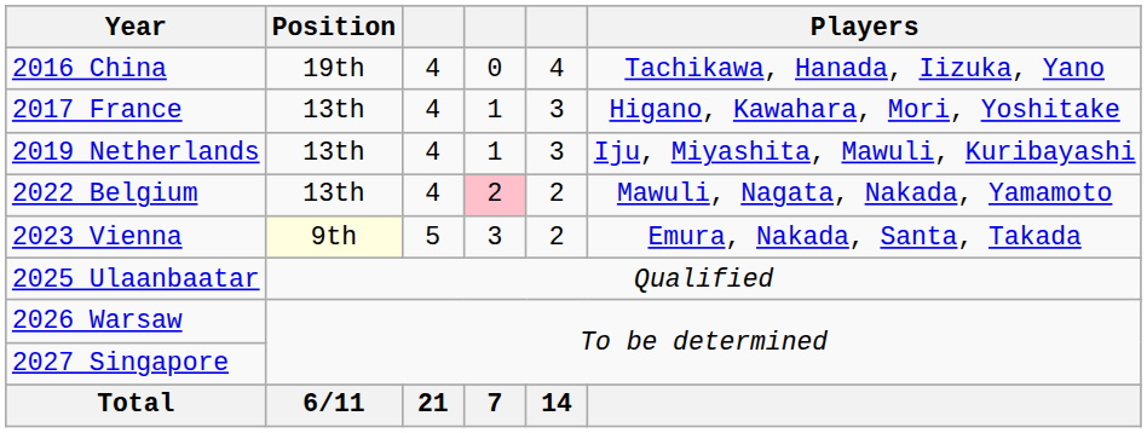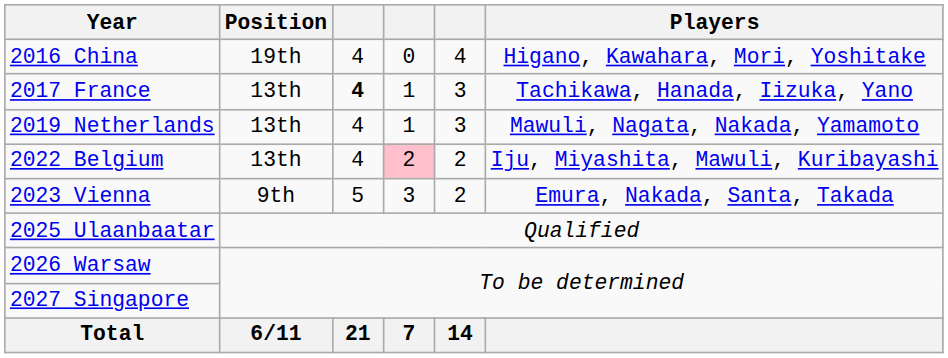2016 China | Players: Tachikawa, Hanada, Iizuka, Yano -> Higano, Kawahara, Mori, Yoshitake
2017 France | column 3: normal -> bold
2017 France | Players: Higano, Kawahara, Mori, Yoshitake -> Tachikawa, Hanada, Iizuka, Yano
2019 Netherlands | Players: Iju, Miyashita, Mawuli, Kuribayashi -> Mawuli, Nagata, Nakada, Yamamoto
2022 Belgium | Players: Mawuli, Nagata, Nakada, Yamamoto -> Iju, Miyashita, Mawuli, Kuribayashi
2023 Vienna | Position: lightyellow background -> no background
